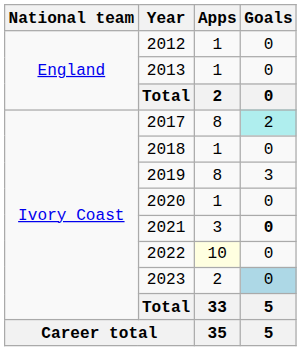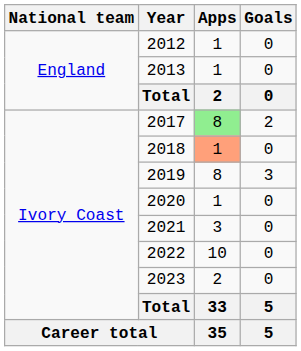2017 | Apps: no background -> lightgreen background
2017 | Goals: paleturquoise background -> no background
2018 | Apps: no background -> lightsalmon background
2021 | Goals: bold -> normal
2022 | Apps: lightyellow background -> no background
2023 | Goals: lightblue background -> no background
